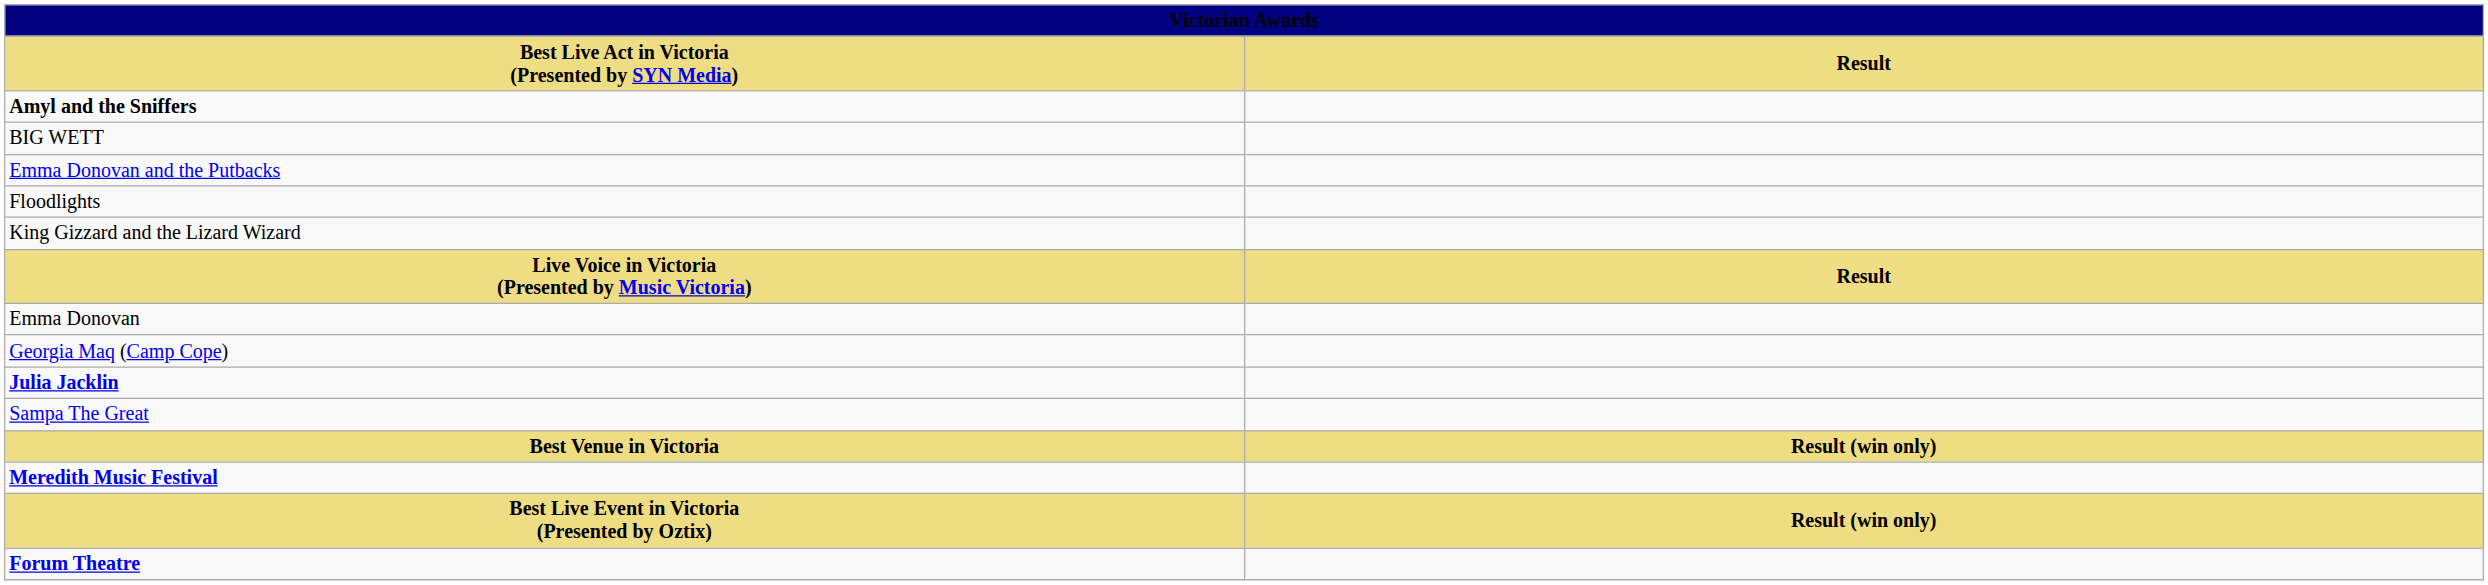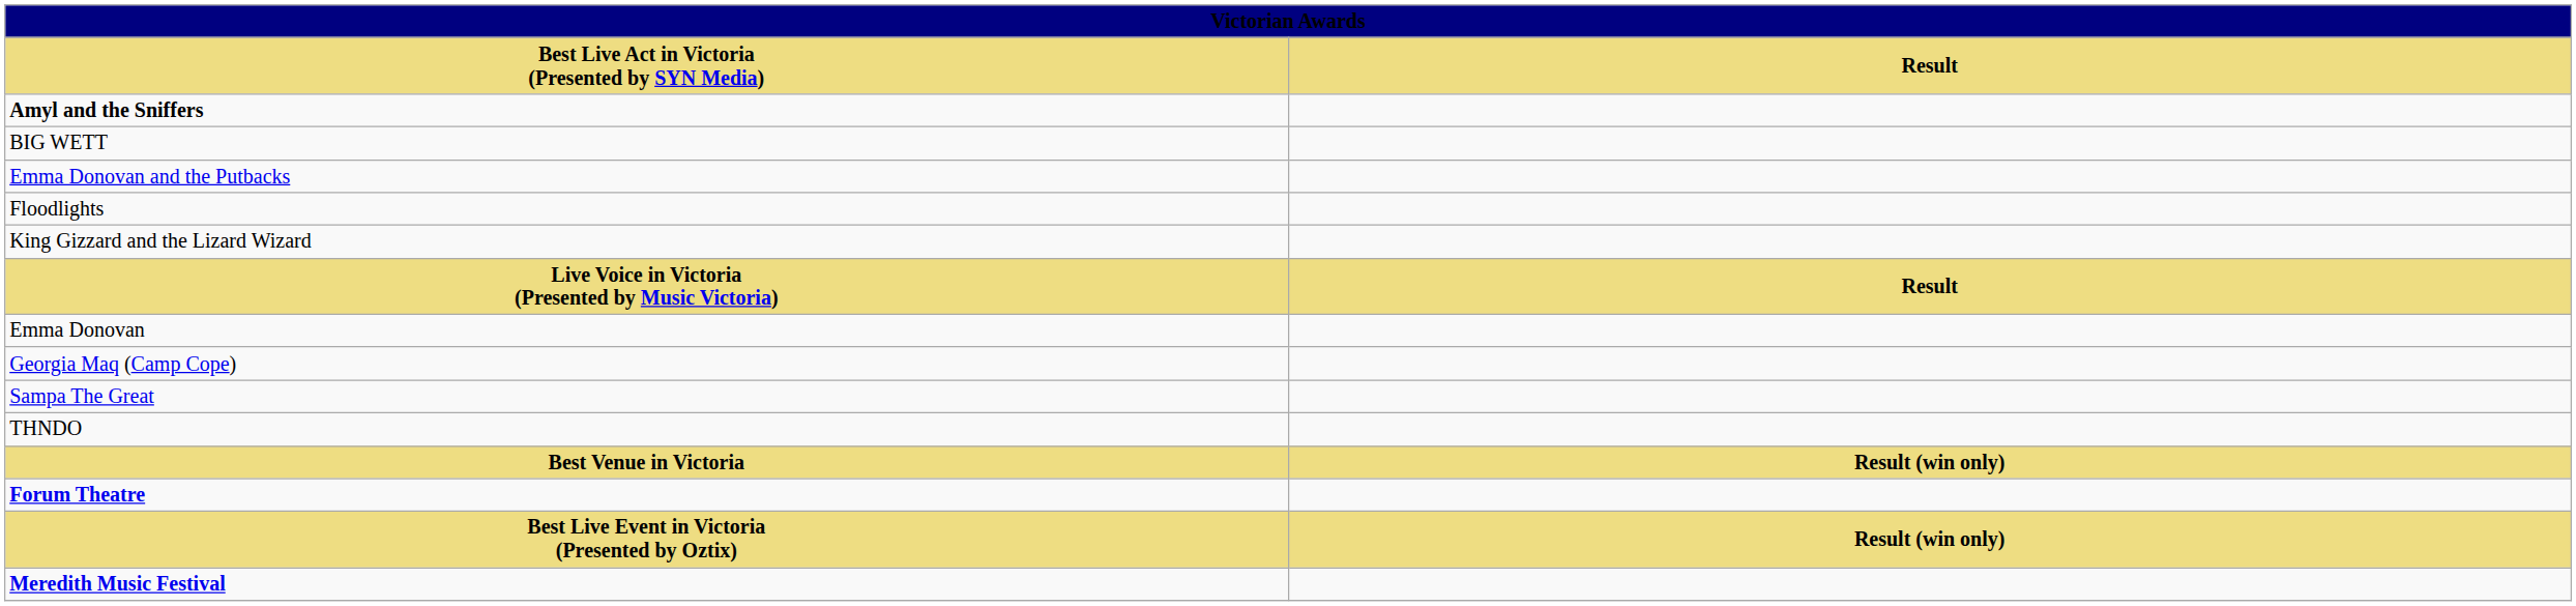- row: Julia Jacklin
+ row: THNDO
rows swapped: Forum Theatre <-> Meredith Music Festival
